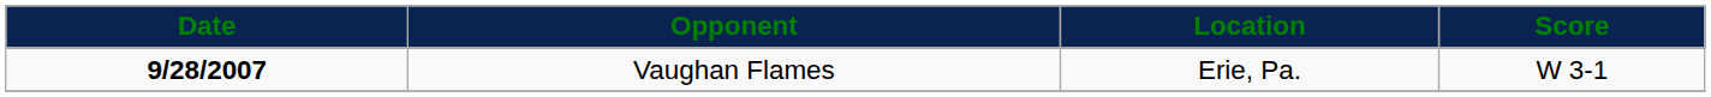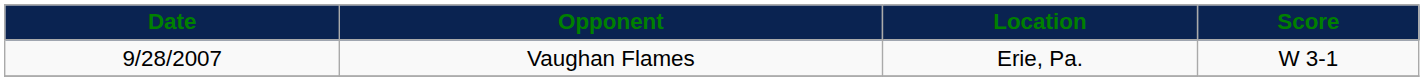Vaughan Flames | Date: bold -> normal
